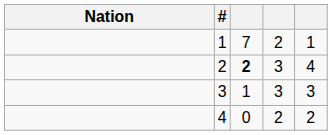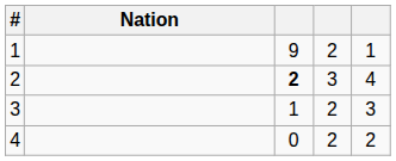columns swapped: # <-> Nation
row 2 | column 3: 7 -> 9
row 4 | column 4: 3 -> 2
